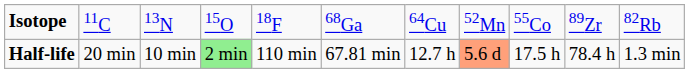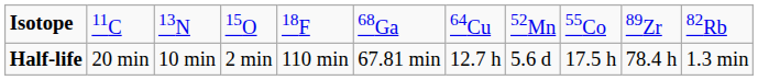Half-life | column 4: lightgreen background -> no background
Half-life | column 8: lightsalmon background -> no background
